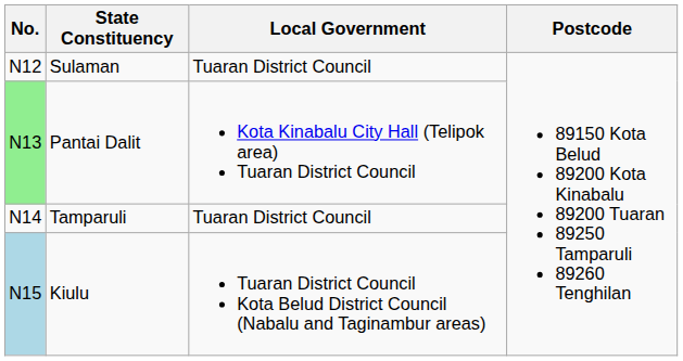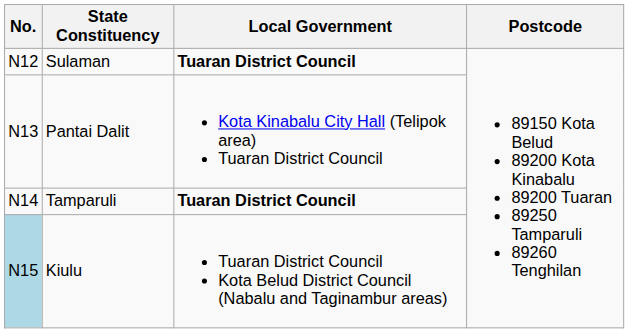Sulaman | Local Government: normal -> bold
Pantai Dalit | No.: lightgreen background -> no background
Tamparuli | Local Government: normal -> bold
